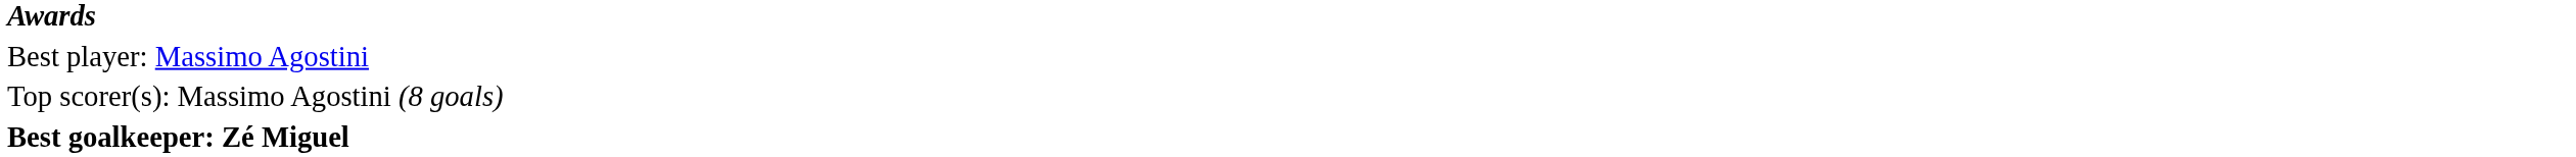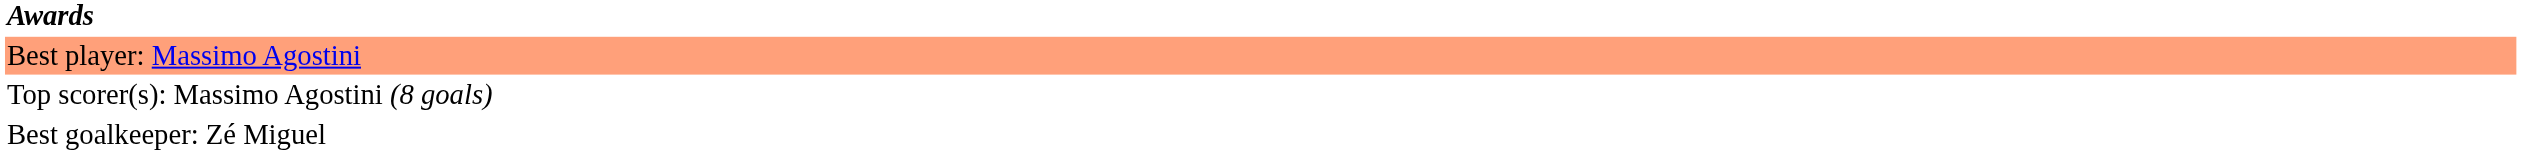Best player: Massimo Agostini | Awards: no background -> lightsalmon background
Best goalkeeper: Zé Miguel | Awards: bold -> normal
